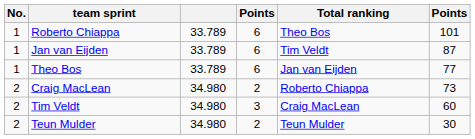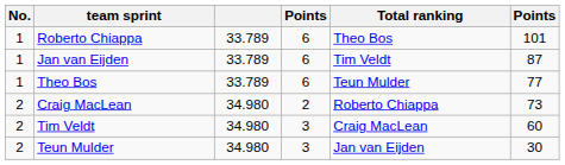row 4 | Total ranking: Jan van Eijden -> Teun Mulder
row 7 | column 4: 2 -> 3
row 7 | Total ranking: Teun Mulder -> Jan van Eijden
